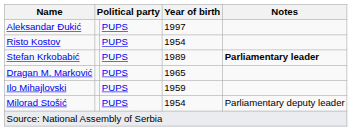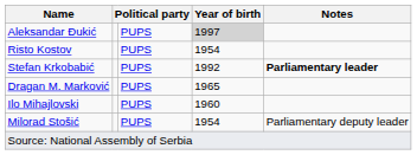Aleksandar Đukić | Year of birth: no background -> lightgrey background
Stefan Krkobabić | Year of birth: 1989 -> 1992
Ilo Mihajlovski | Year of birth: 1959 -> 1960
